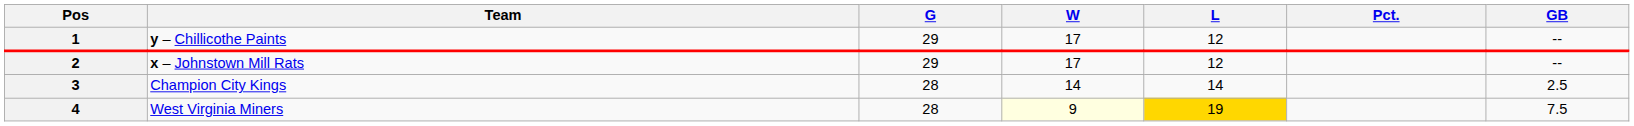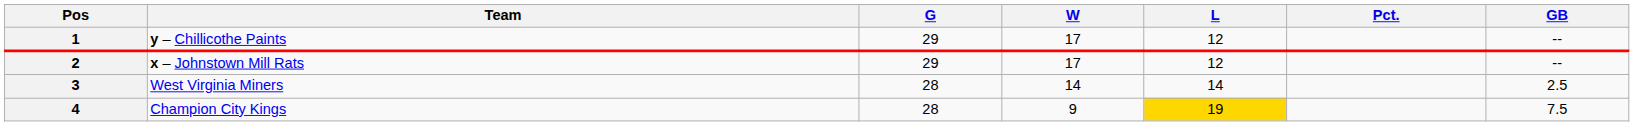3 | Team: Champion City Kings -> West Virginia Miners
4 | Team: West Virginia Miners -> Champion City Kings
4 | W: lightyellow background -> no background
